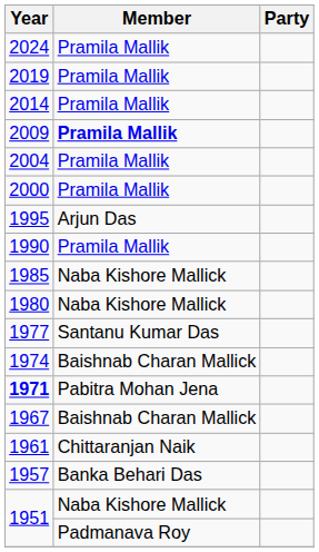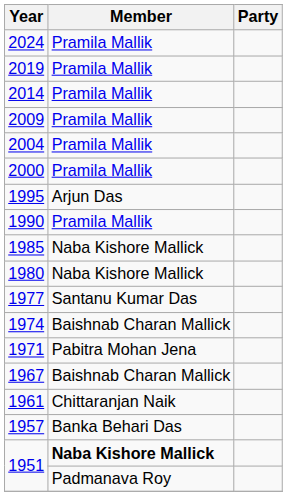2009 | Member: bold -> normal
1971 | Year: bold -> normal
1951 / Naba Kishore Mallick | Member: normal -> bold
